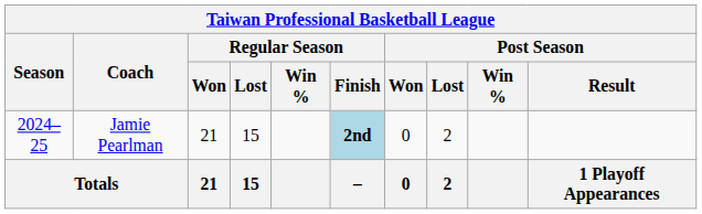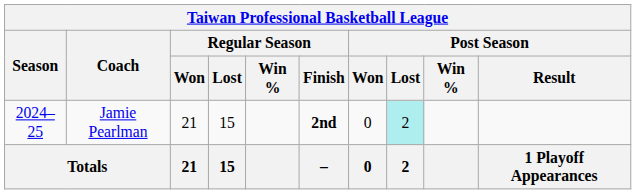Jamie Pearlman | Regular Season / Finish: lightblue background -> no background
Jamie Pearlman | Post Season / Lost: no background -> paleturquoise background
